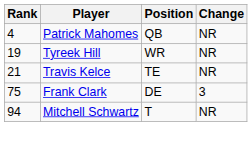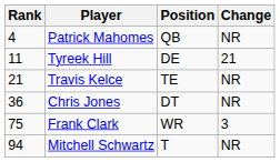Tyreek Hill | Rank: 19 -> 11
Tyreek Hill | Position: WR -> DE
Tyreek Hill | Change: NR -> 21
+ row: 36 | Chris Jones | DT | NR
Frank Clark | Position: DE -> WR
